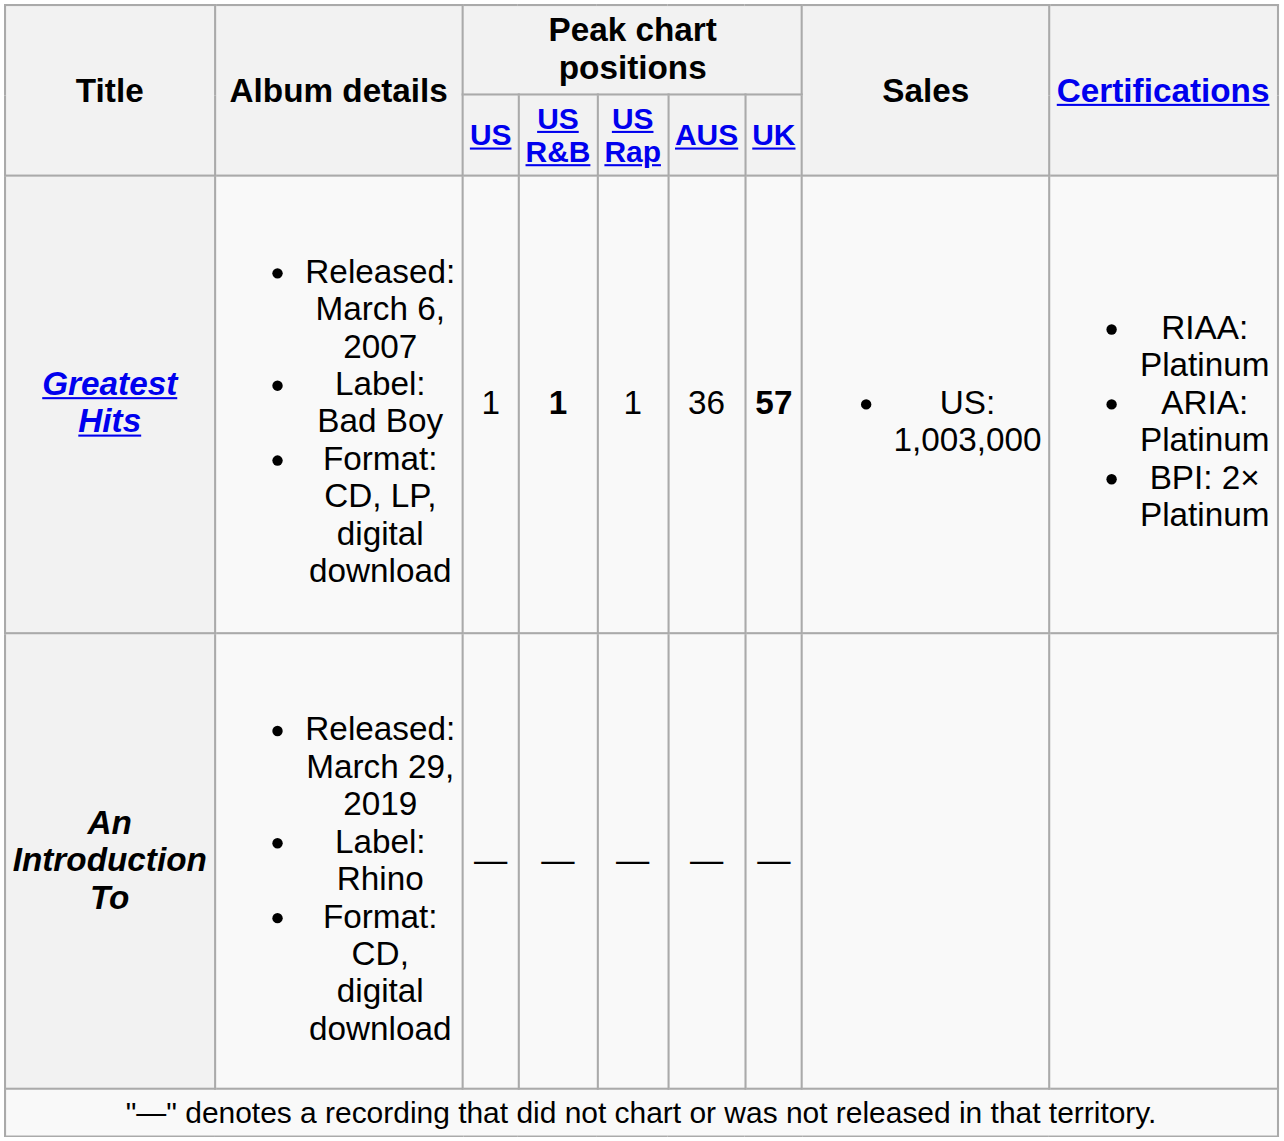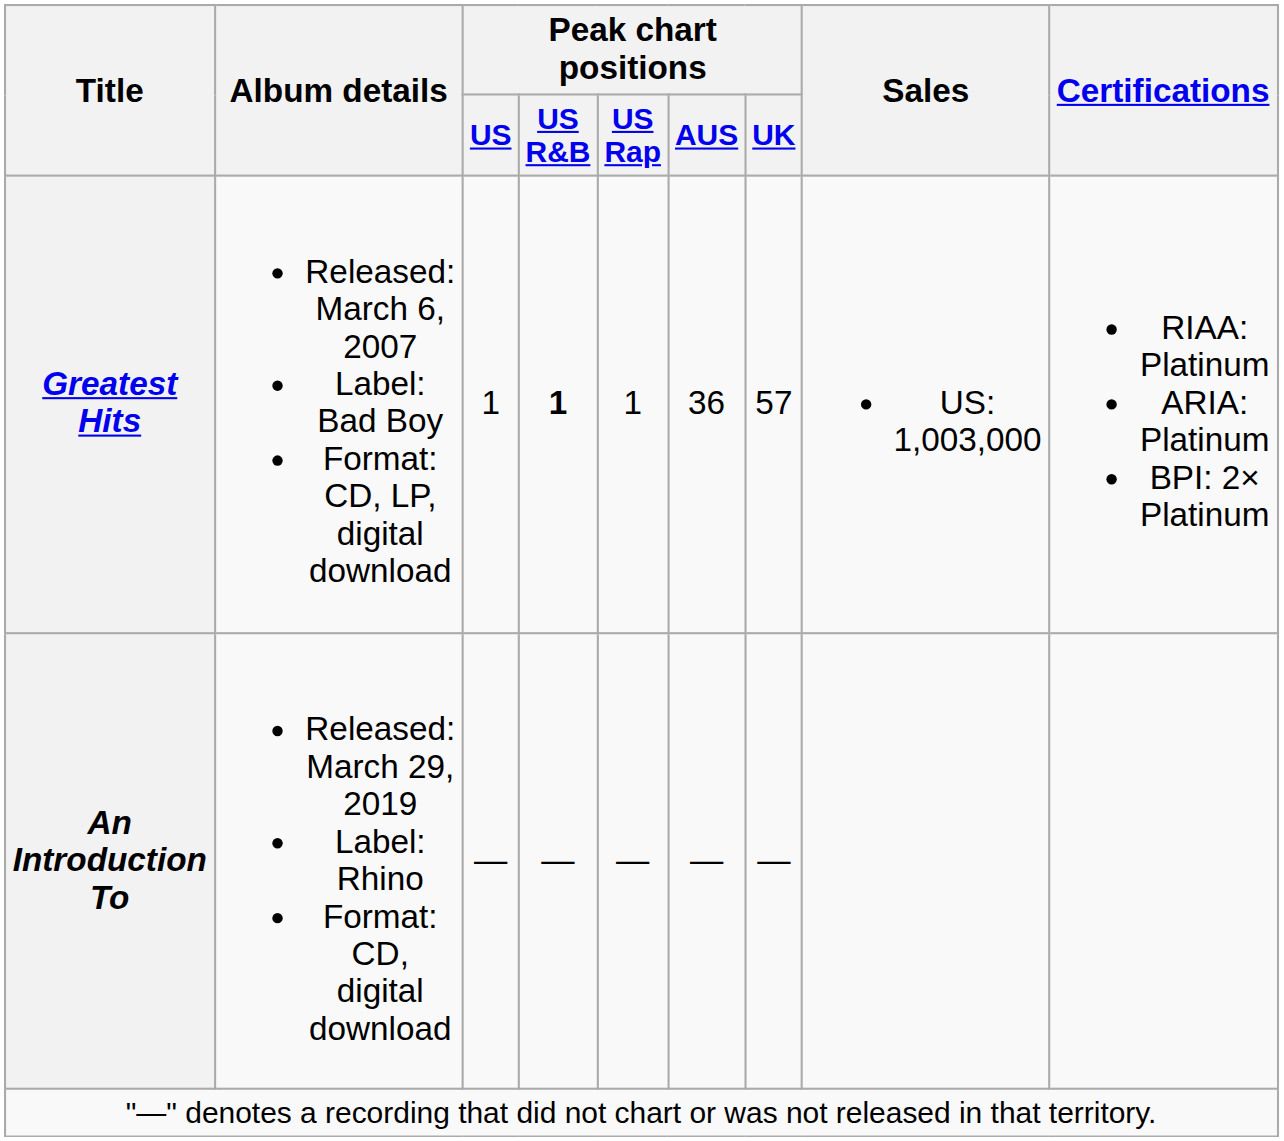Greatest Hits | Peak chart positions / UK: bold -> normal
